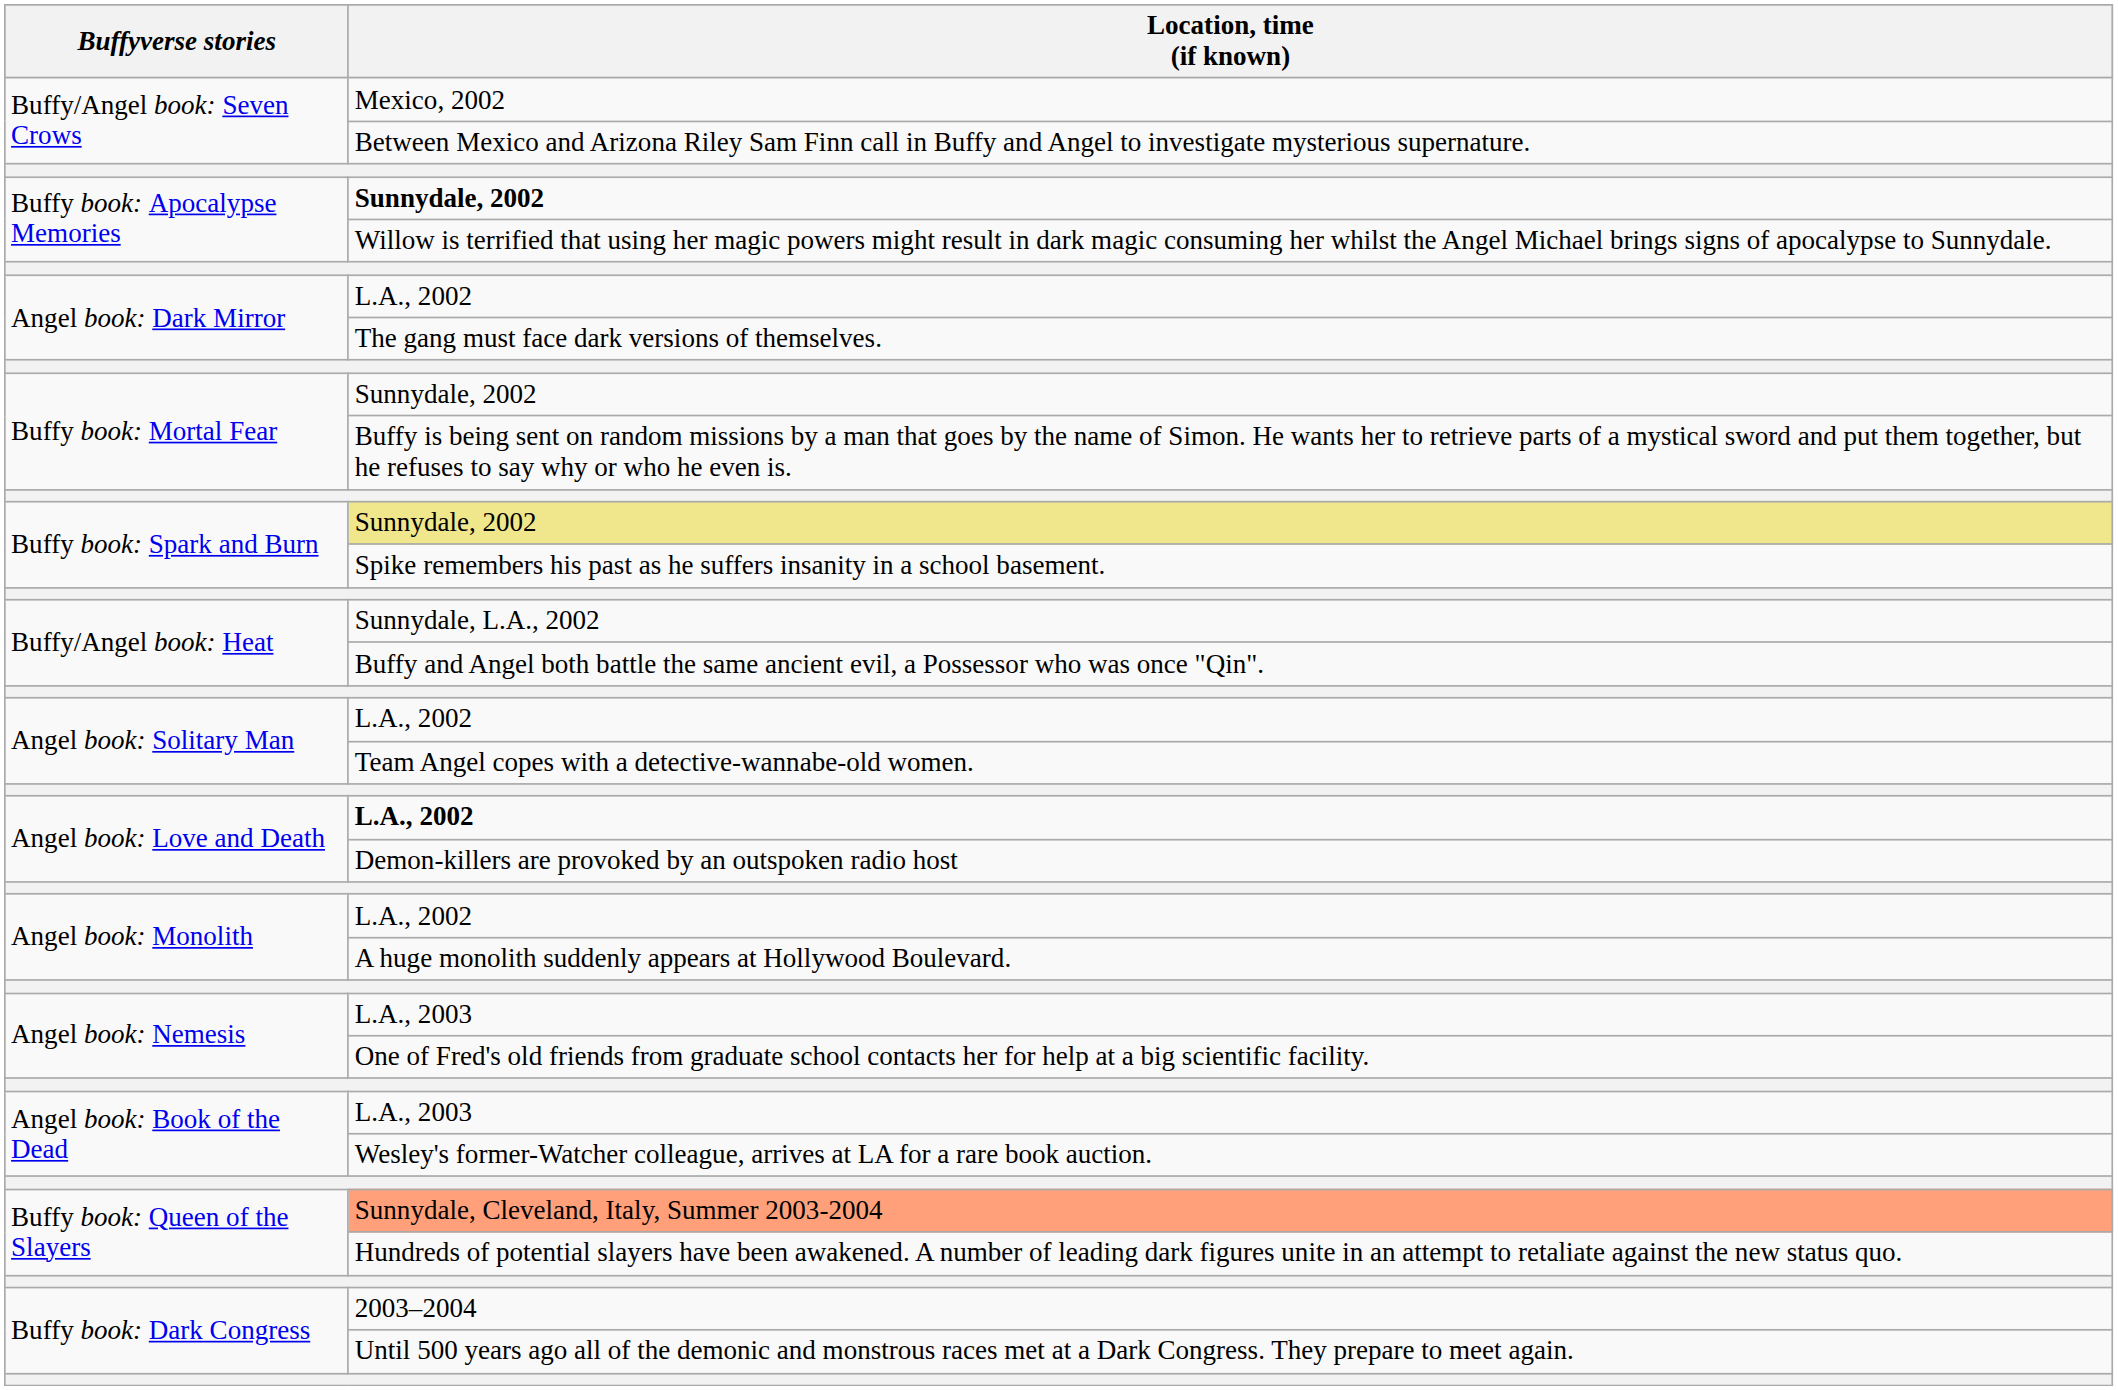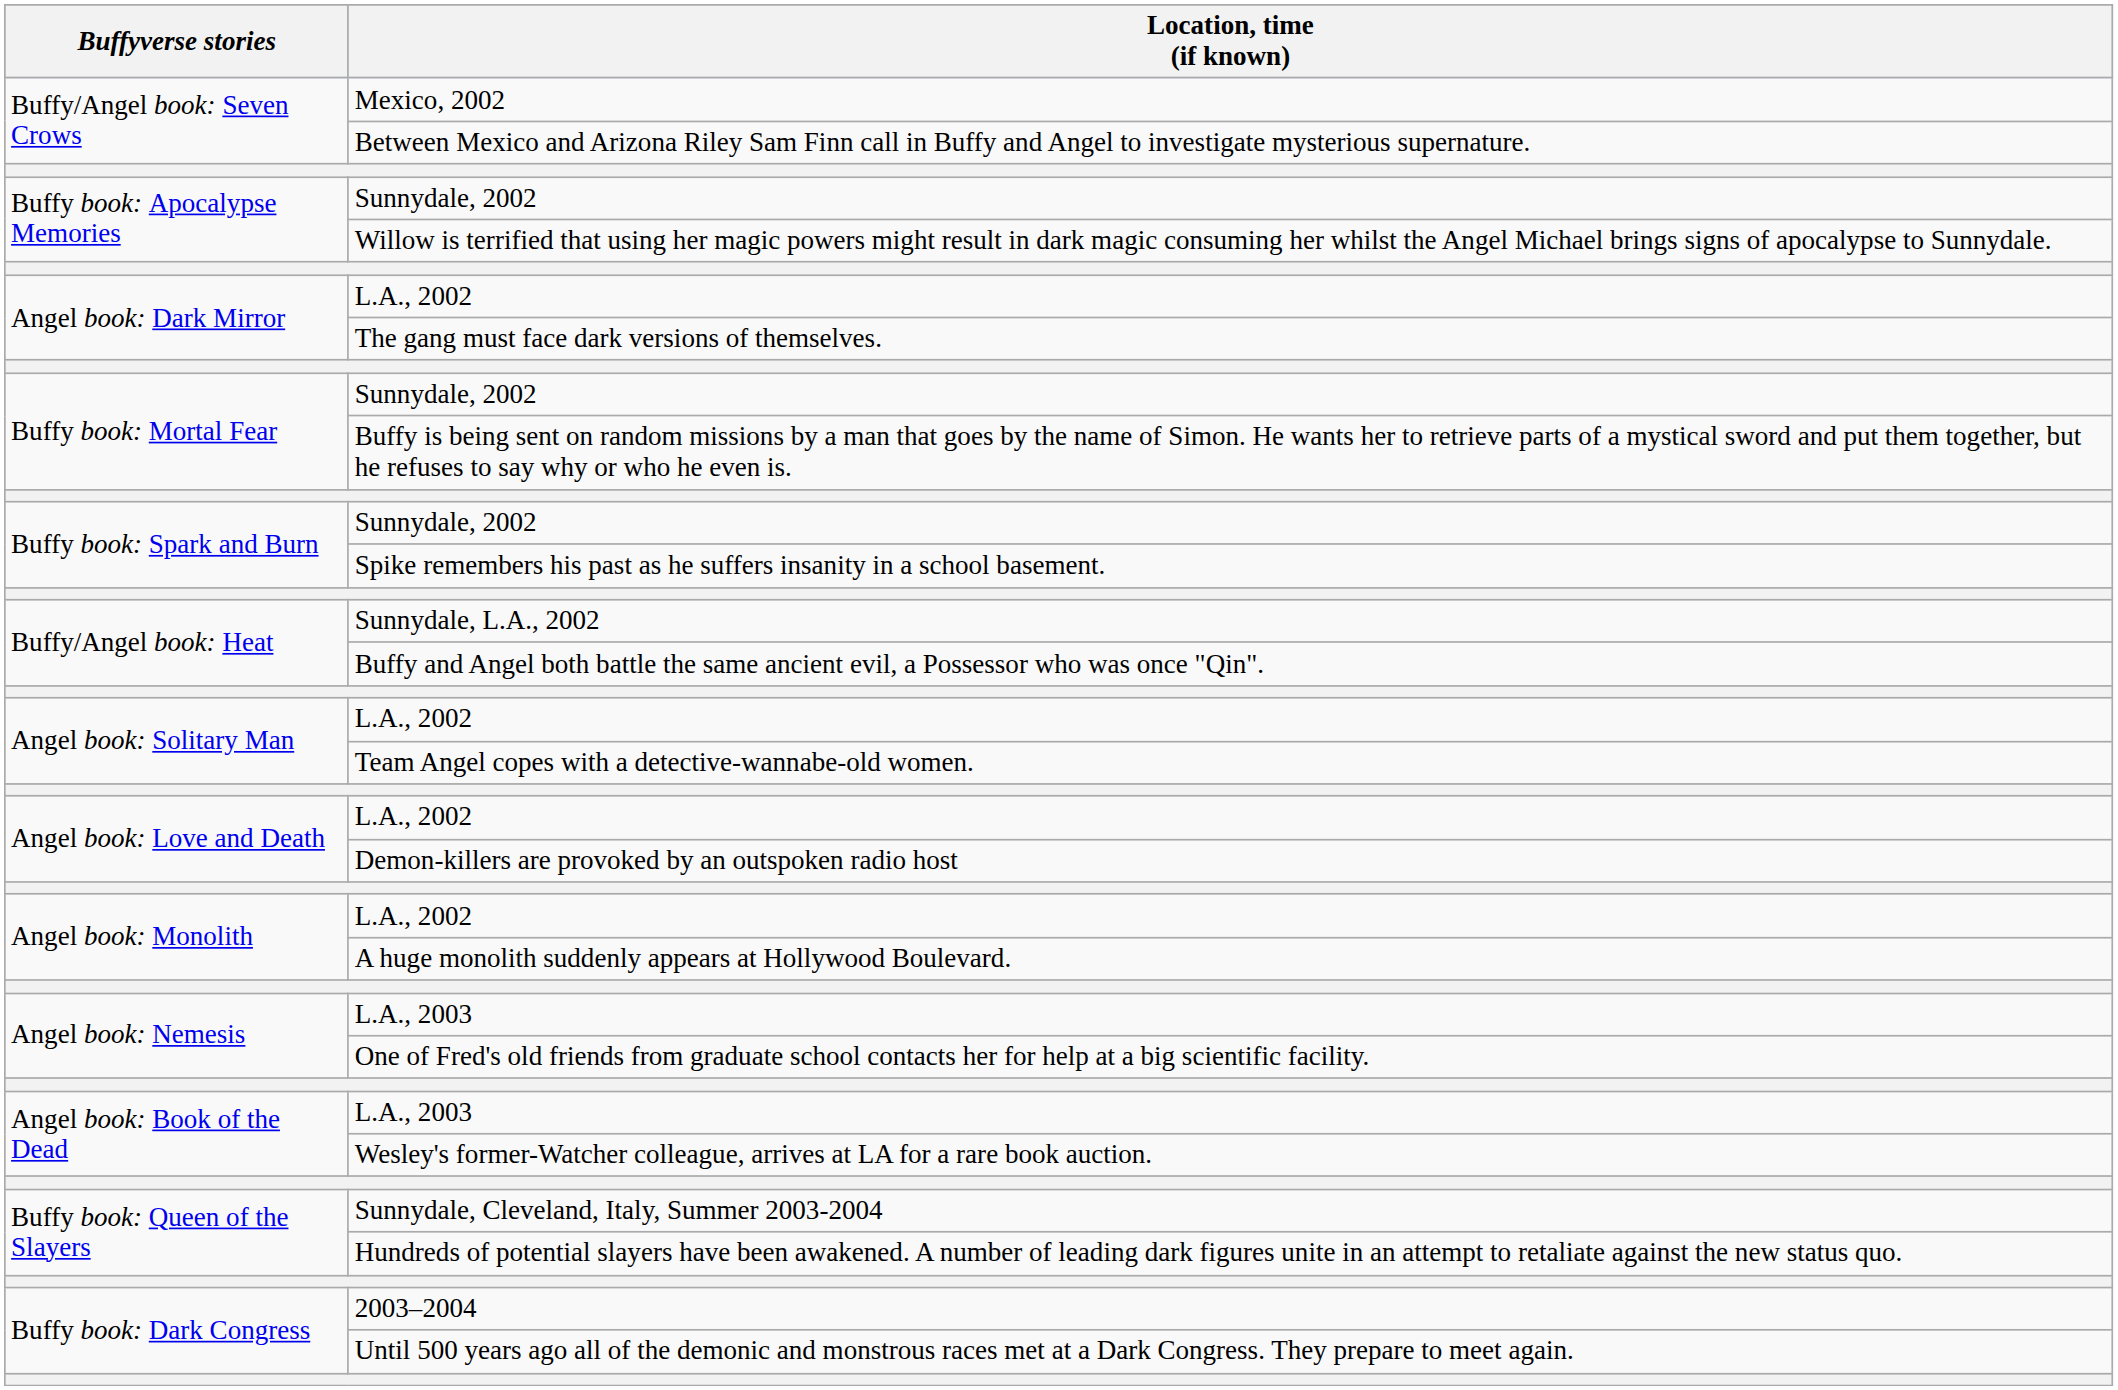Buffy book: Apocalypse Memories / Sunnydale, 2002 | Location, time (if known): bold -> normal
Buffy book: Spark and Burn / Sunnydale, 2002 | Location, time (if known): khaki background -> no background
Angel book: Love and Death / L.A., 2002 | Location, time (if known): bold -> normal
Sunnydale, Cleveland, Italy, Summer 2003-2004 | Location, time (if known): lightsalmon background -> no background
